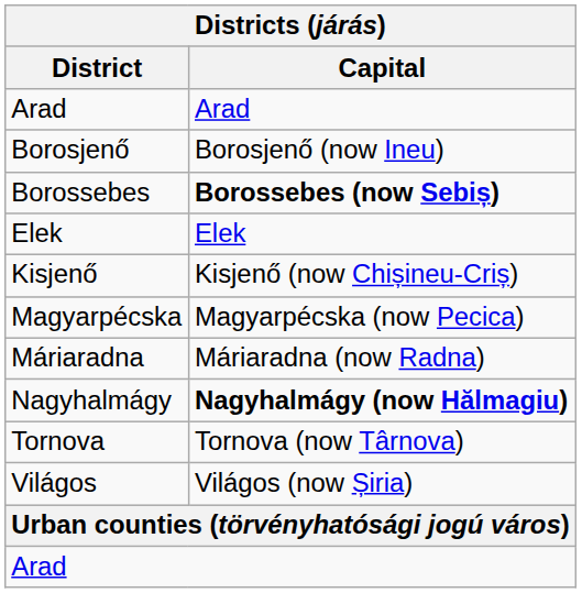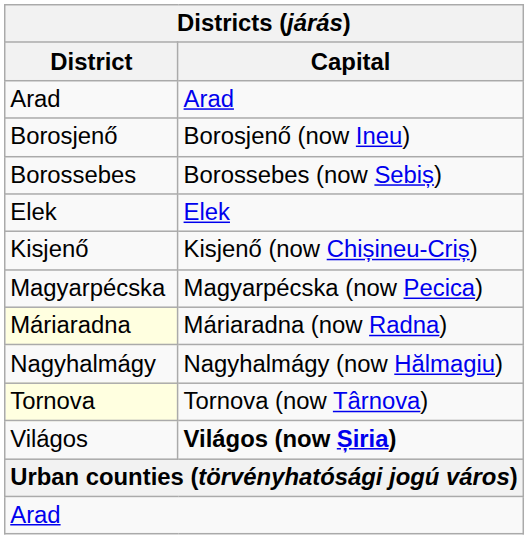row 5 | Capital: bold -> normal
row 9 | District: no background -> lightyellow background
row 10 | Capital: bold -> normal
row 11 | District: no background -> lightyellow background
row 12 | Capital: normal -> bold
